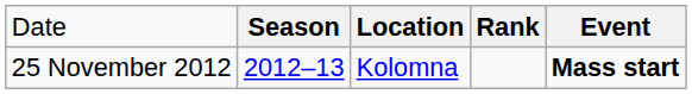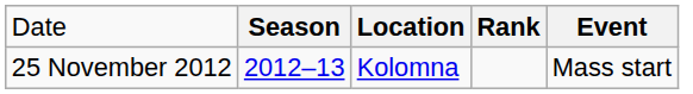25 November 2012 | column 5: bold -> normal
